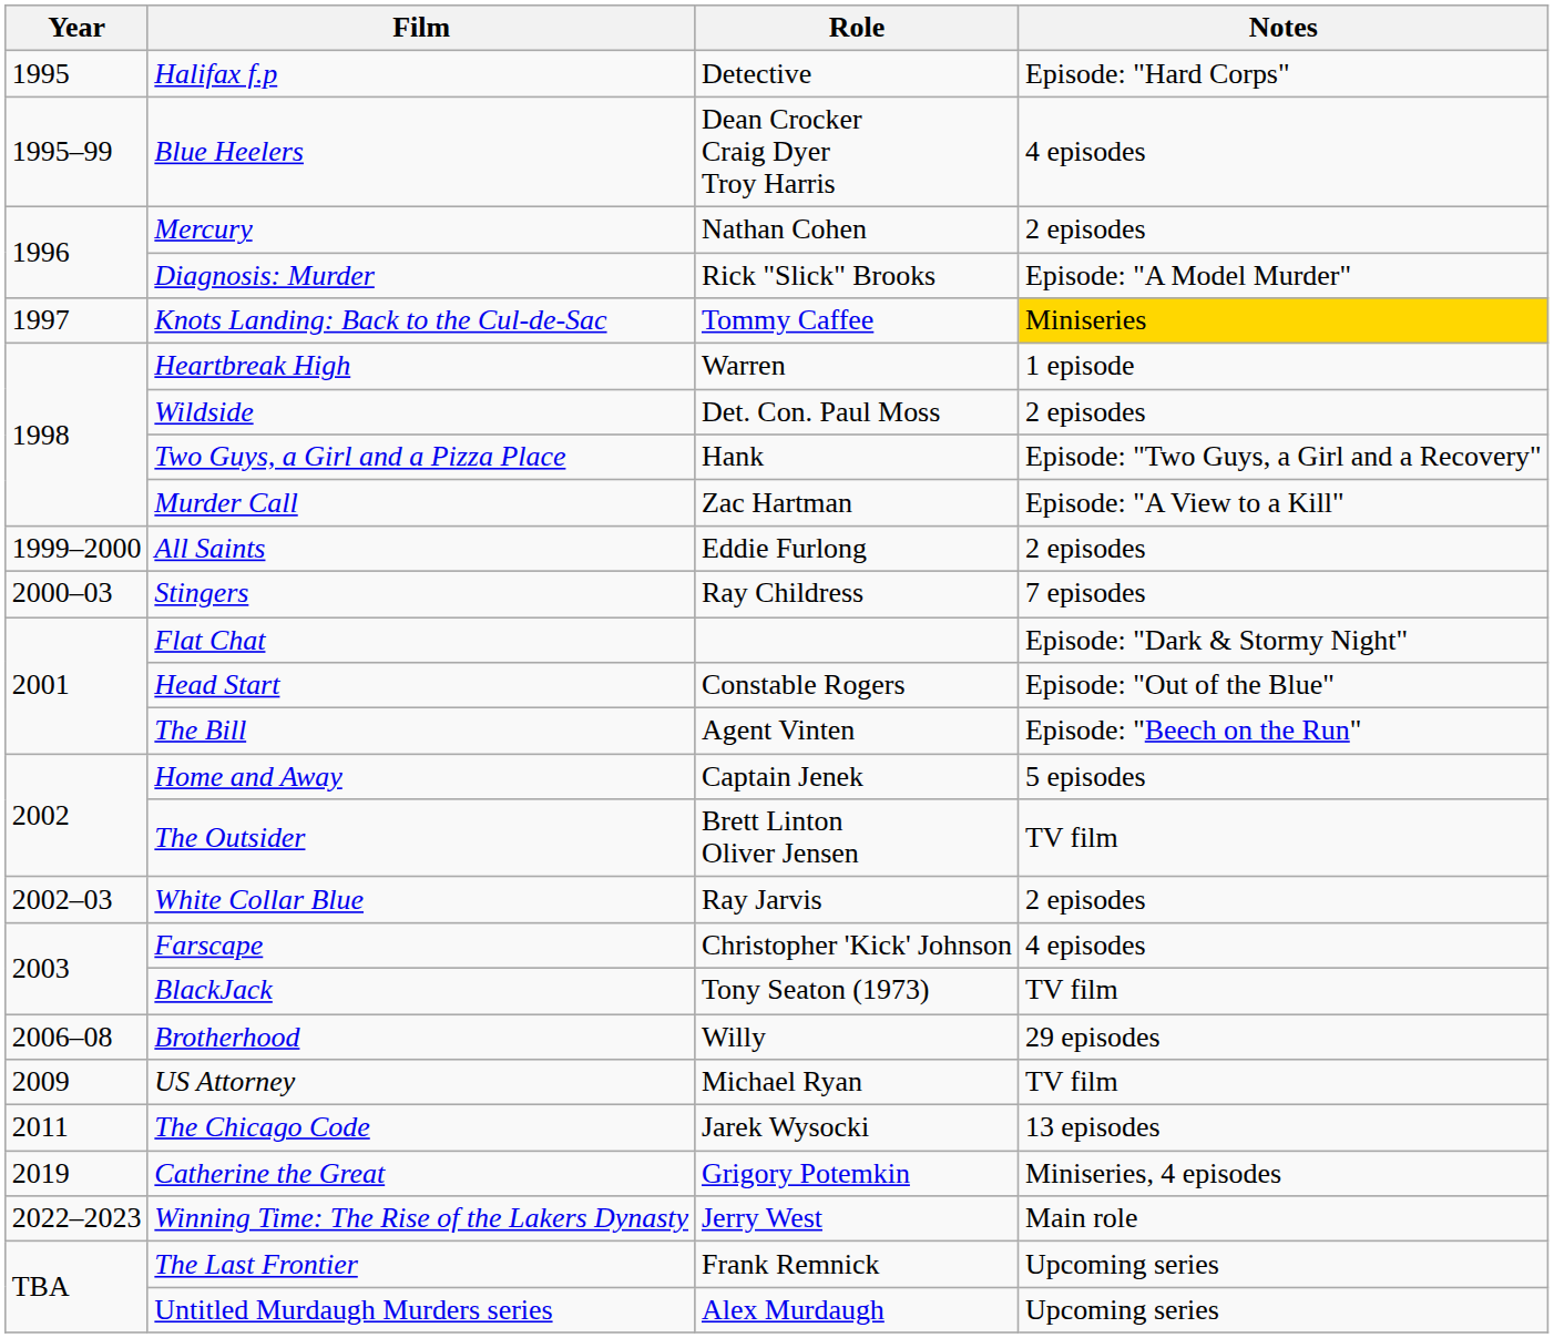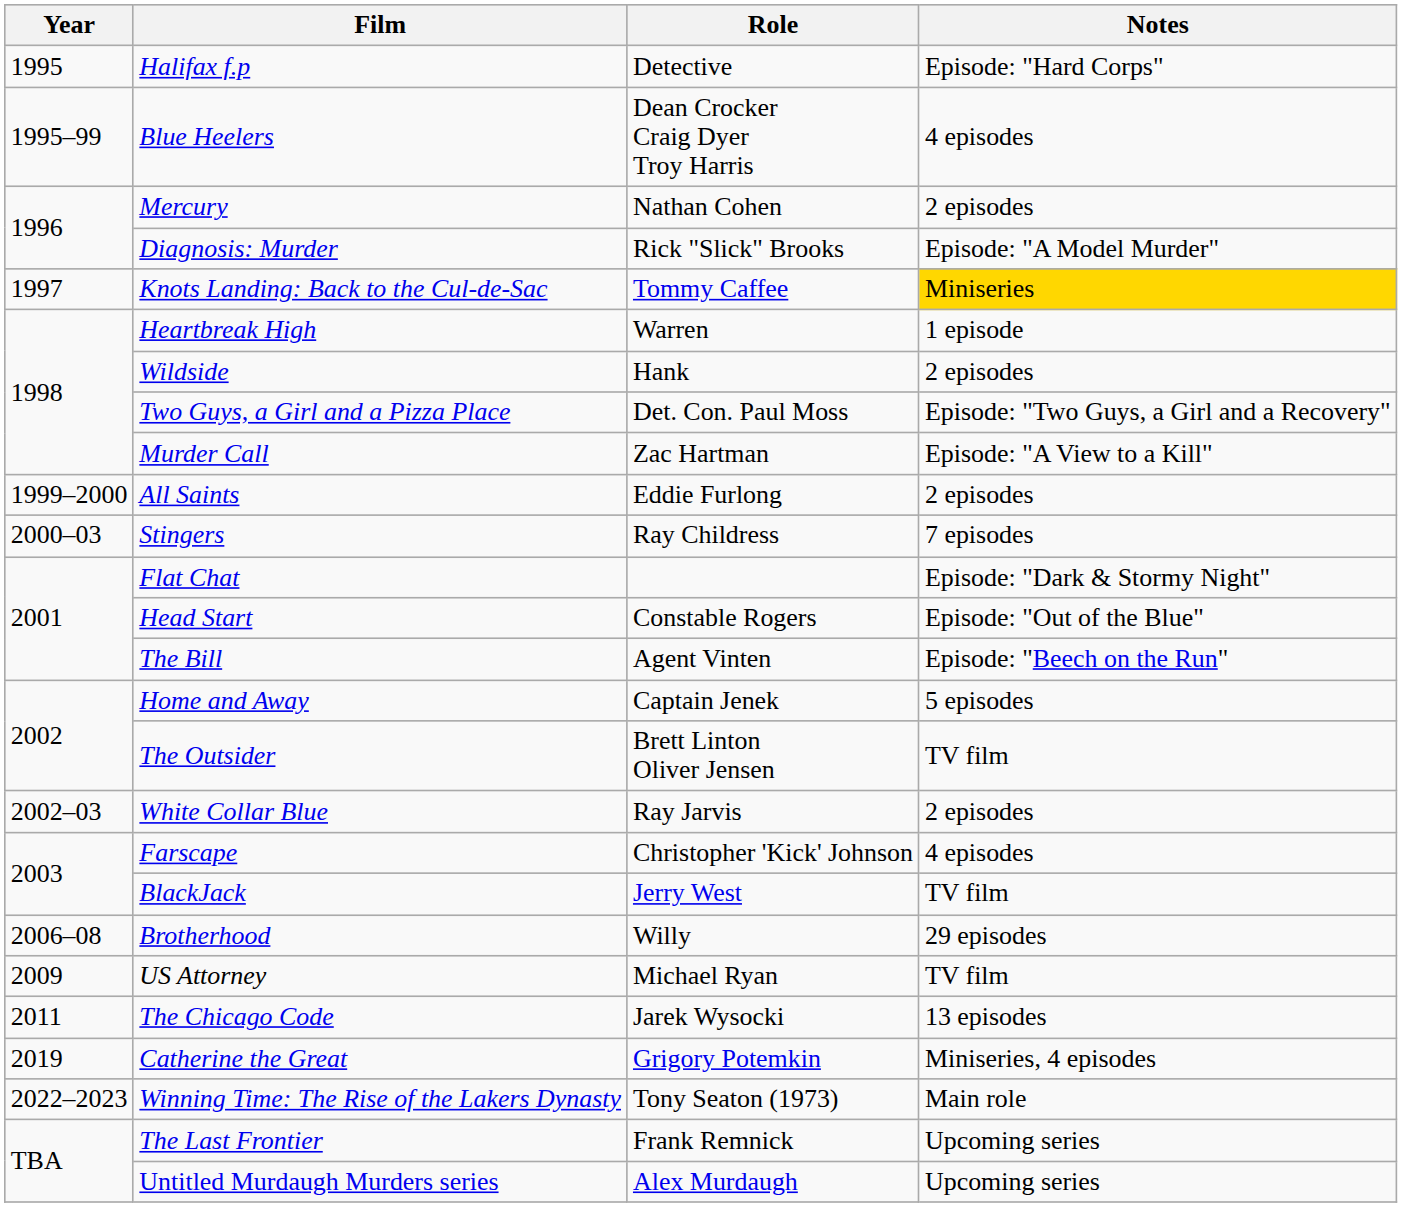Wildside | Role: Det. Con. Paul Moss -> Hank
Two Guys, a Girl and a Pizza Place | Role: Hank -> Det. Con. Paul Moss
BlackJack | Role: Tony Seaton (1973) -> Jerry West
Winning Time: The Rise of the Lakers Dynasty | Role: Jerry West -> Tony Seaton (1973)
